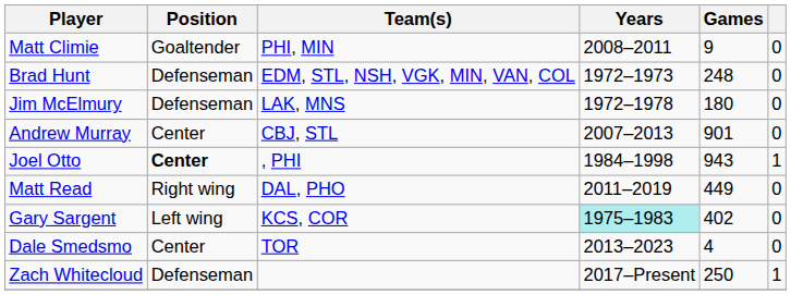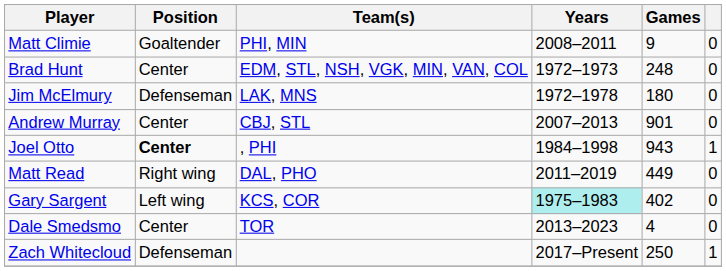Brad Hunt | Position: Defenseman -> Center
